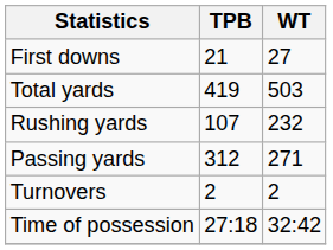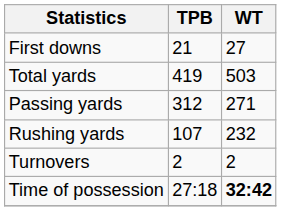rows swapped: Rushing yards <-> Passing yards
Time of possession | WT: normal -> bold
